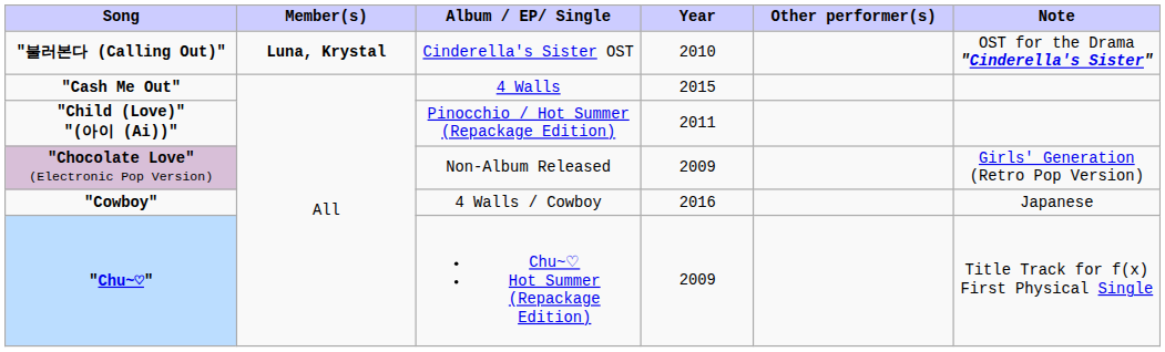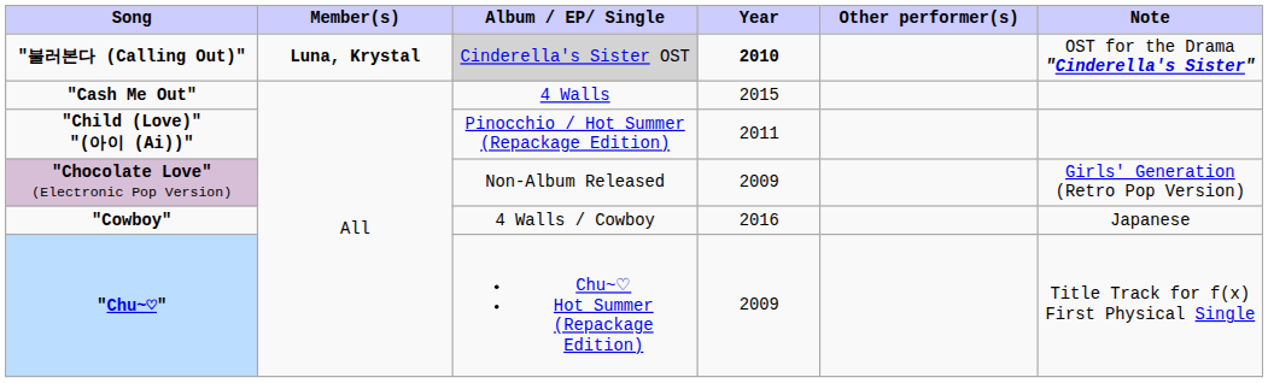"불러본다 (Calling Out)" | Album / EP/ Single: no background -> lightgrey background
"불러본다 (Calling Out)" | Year: normal -> bold
